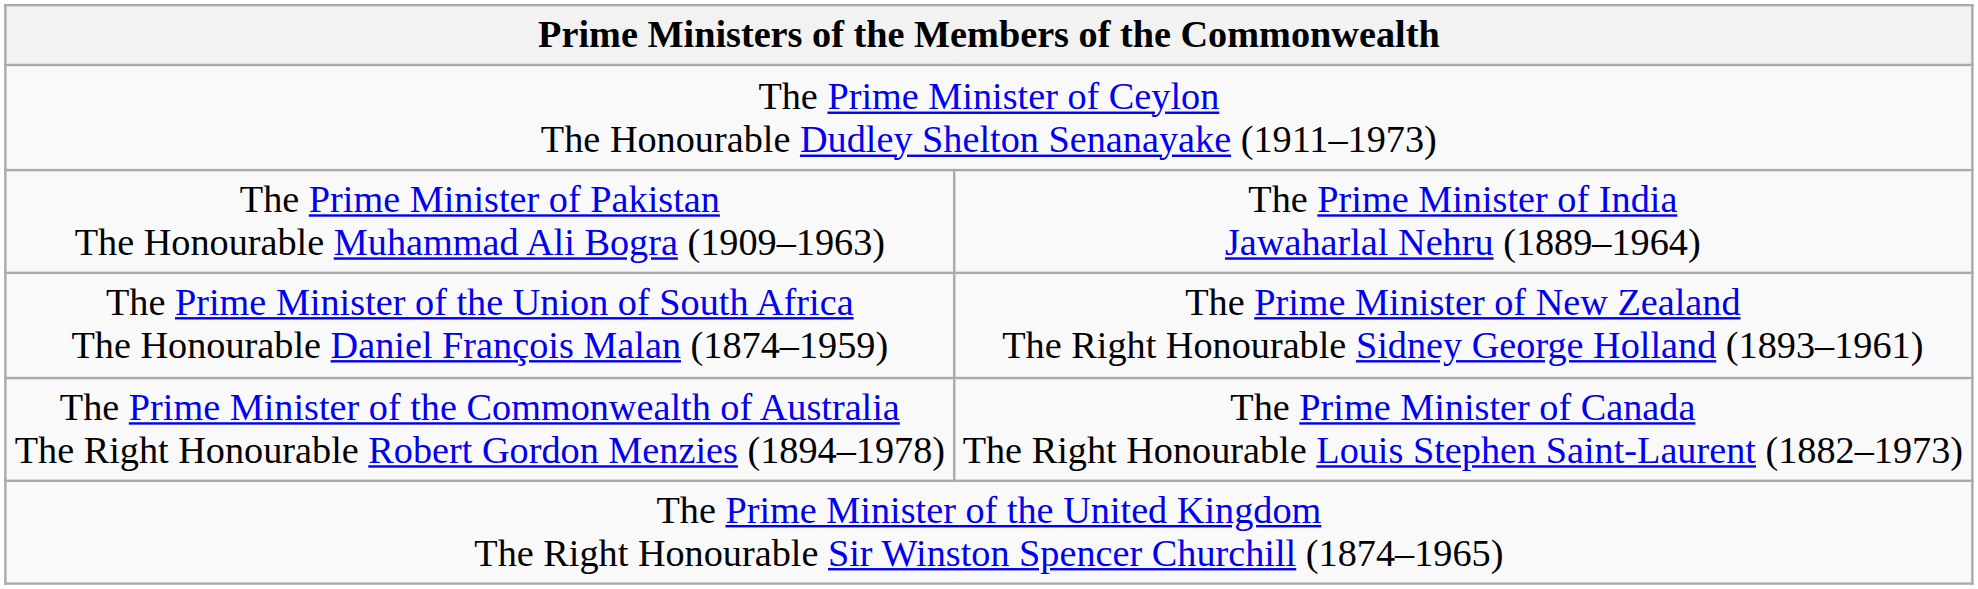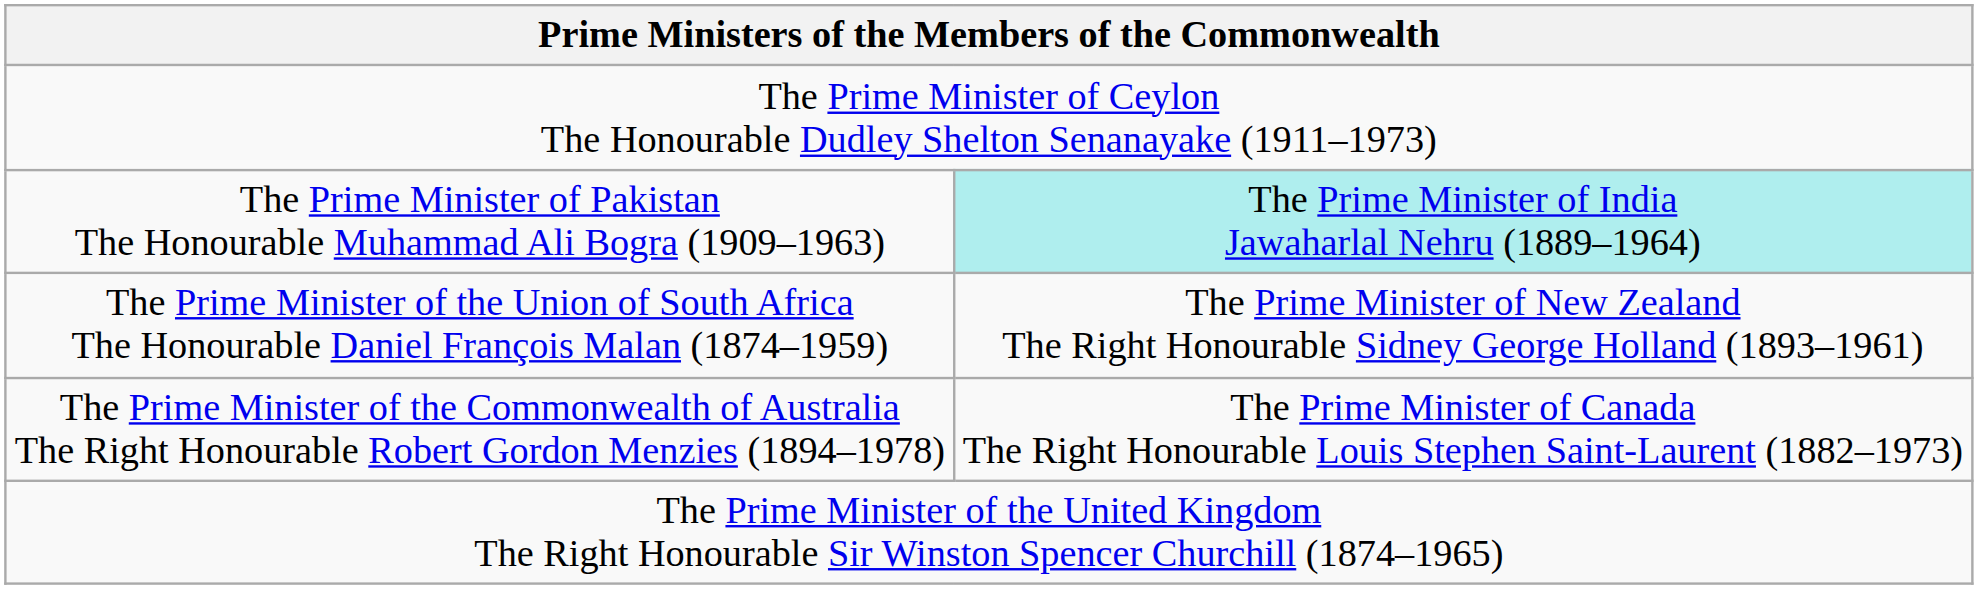row 3 | column 2: no background -> paleturquoise background
